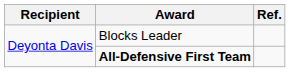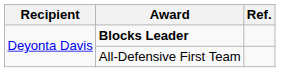Blocks Leader | Award: normal -> bold
All-Defensive First Team | Award: bold -> normal
